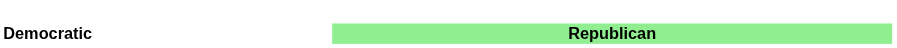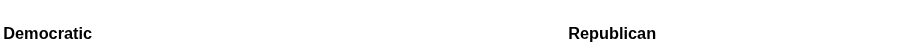Democratic | 219: lightgreen background -> no background
